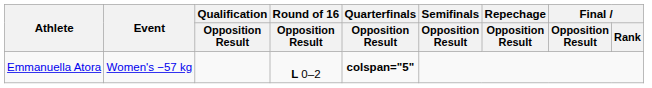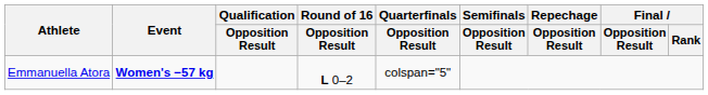Emmanuella Atora | Event: normal -> bold
Emmanuella Atora | Quarterfinals / Opposition Result: bold -> normal
